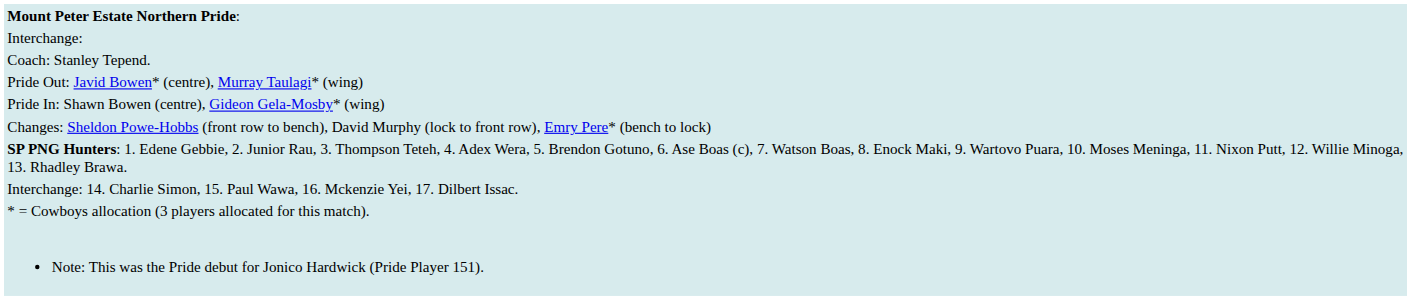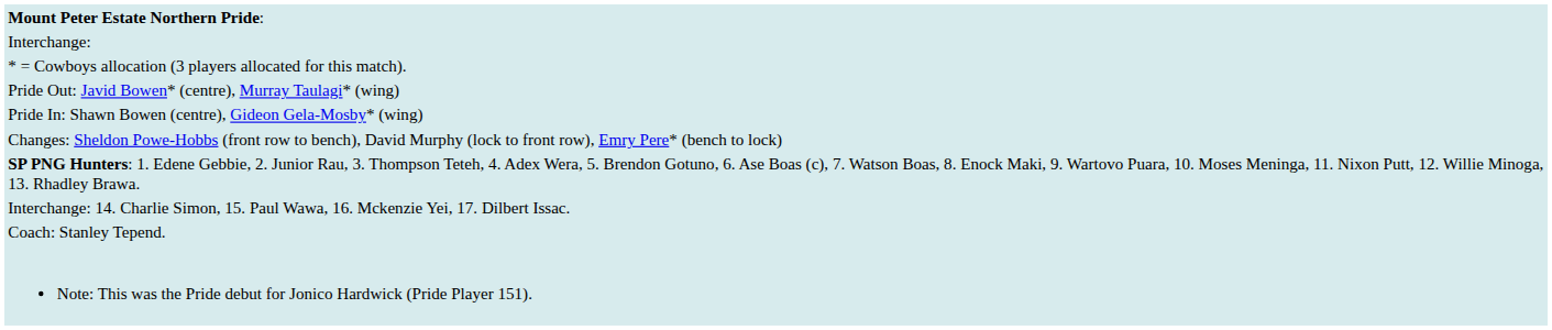row 3 | column 1: Coach: Stanley Tepend. -> * = Cowboys allocation (3 players allocated for this match).
row 9 | column 1: * = Cowboys allocation (3 players allocated for this match). -> Coach: Stanley Tepend.
